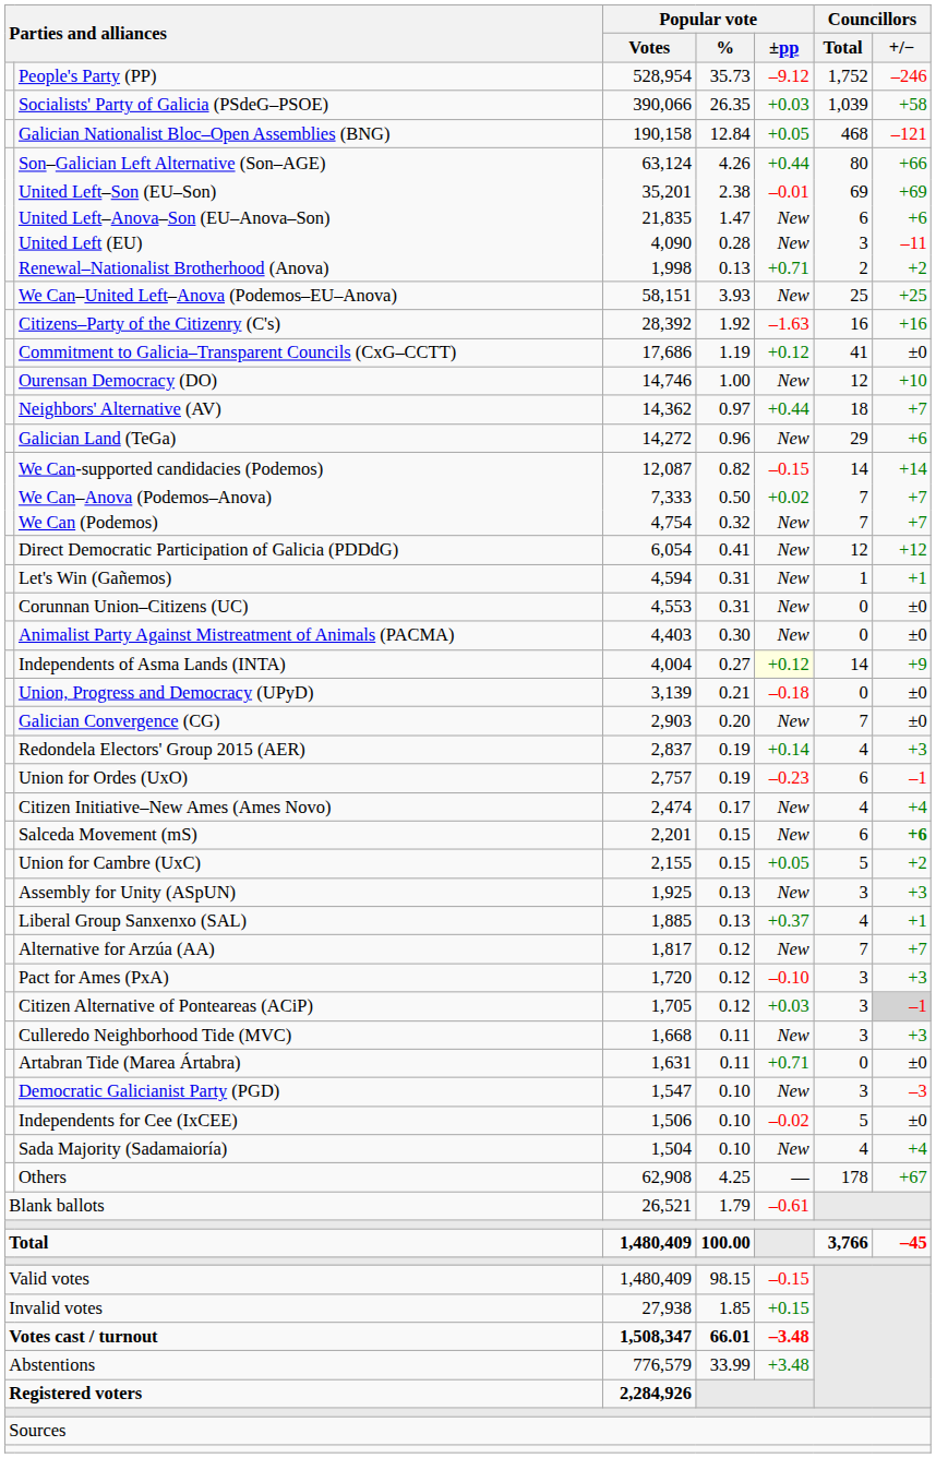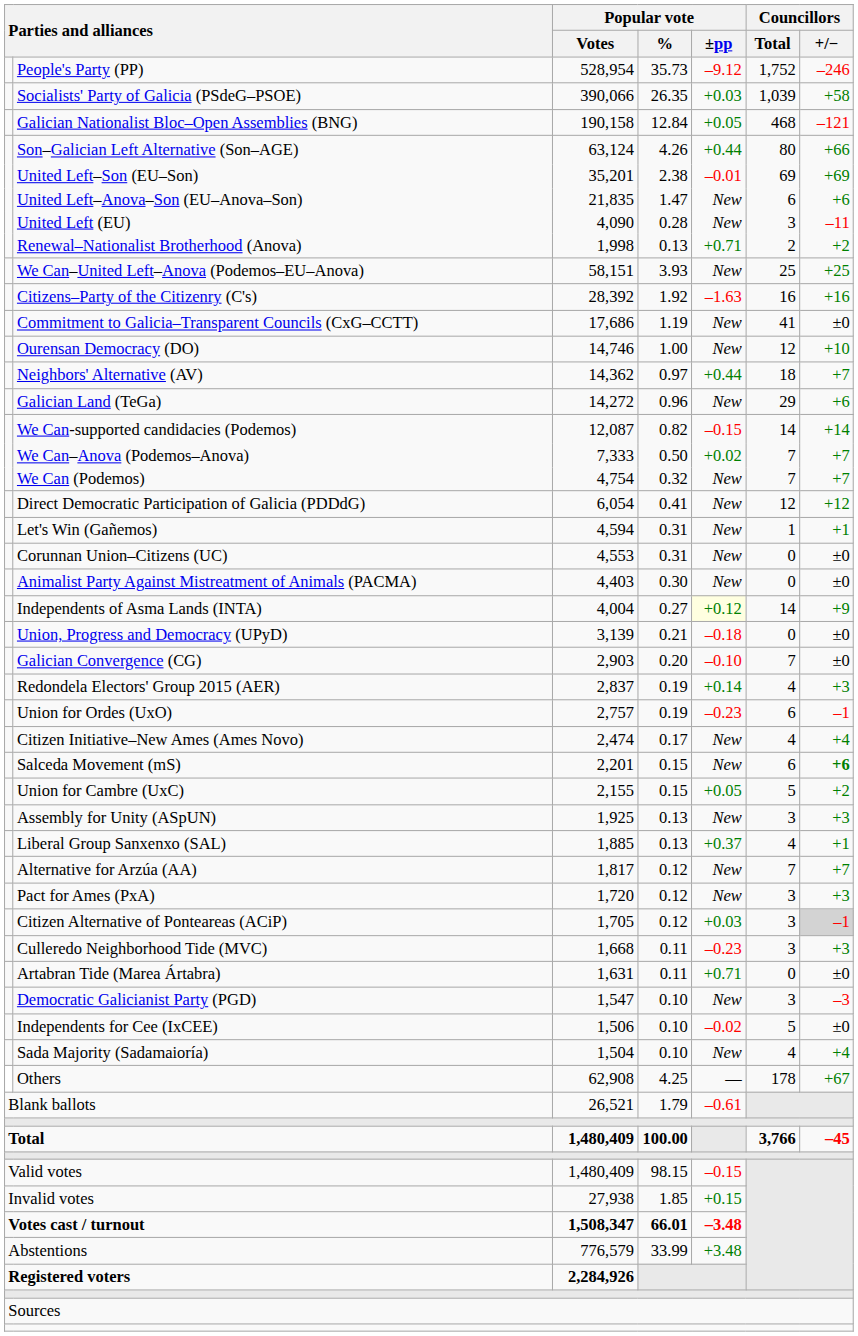Commitment to Galicia–Transparent Councils (CxG–CCTT) | Popular vote / ±pp: +0.12 -> New
Galician Convergence (CG) | Popular vote / ±pp: New -> –0.10
Pact for Ames (PxA) | Popular vote / ±pp: –0.10 -> New
Culleredo Neighborhood Tide (MVC) | Popular vote / ±pp: New -> –0.23
